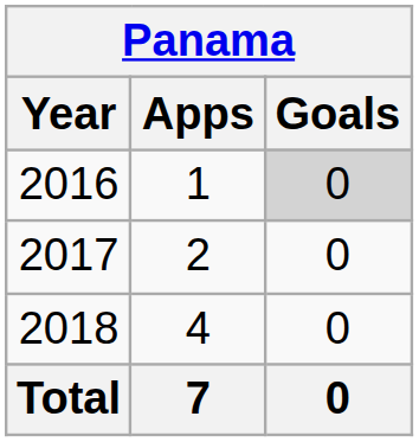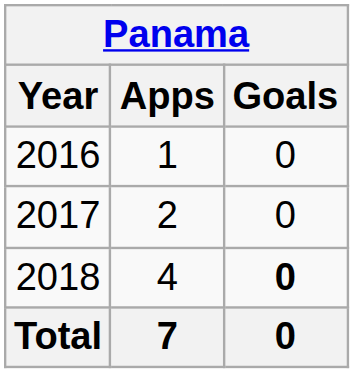2016 | Goals: lightgrey background -> no background
2018 | Goals: normal -> bold
